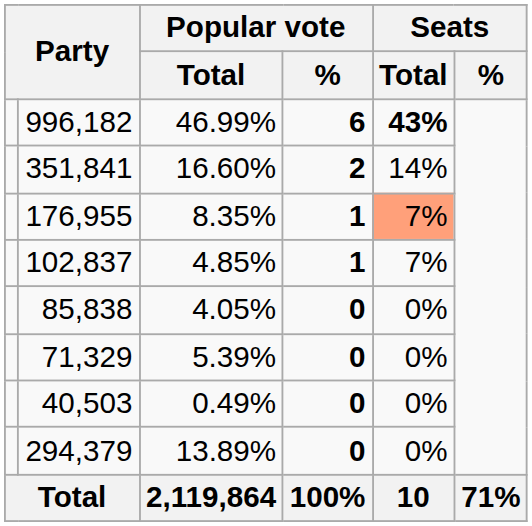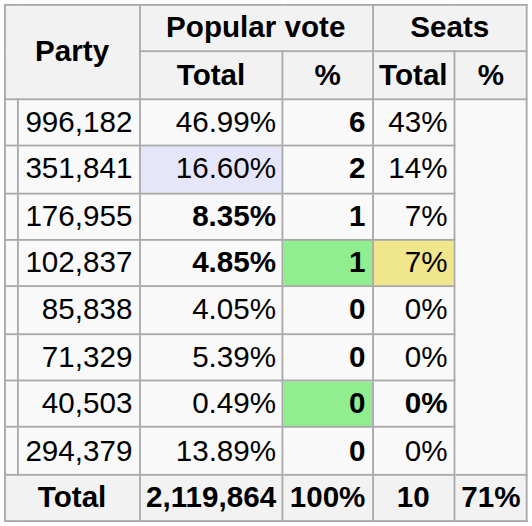996,182 | Seats / Total: bold -> normal
351,841 | Popular vote / Total: no background -> lavender background
176,955 | Popular vote / Total: normal -> bold
176,955 | Seats / Total: lightsalmon background -> no background
102,837 | Popular vote / Total: normal -> bold
102,837 | Popular vote / %: no background -> lightgreen background
102,837 | Seats / Total: no background -> khaki background
40,503 | Popular vote / %: no background -> lightgreen background
40,503 | Seats / Total: normal -> bold
